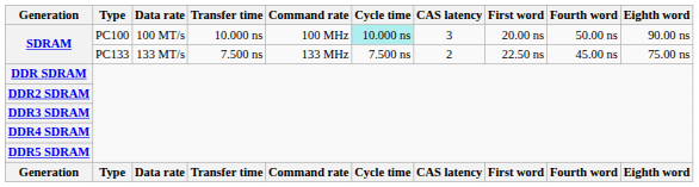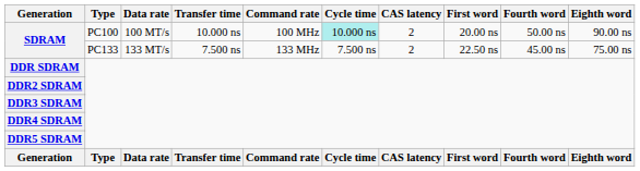PC100 | CAS latency: 3 -> 2
